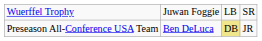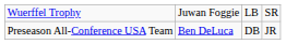row 2 | column 3: khaki background -> no background
